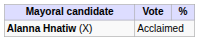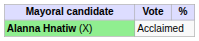Alanna Hnatiw (X) | Mayoral candidate: no background -> lightgreen background
